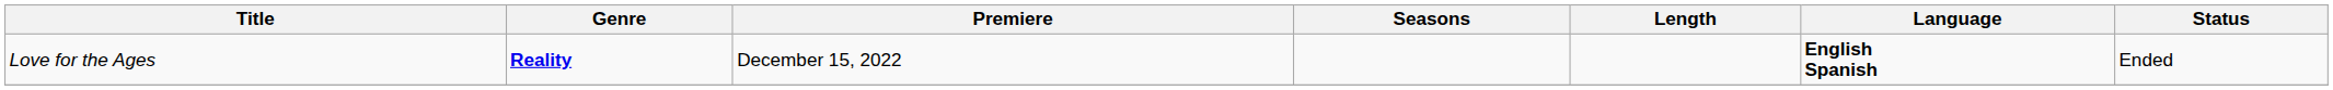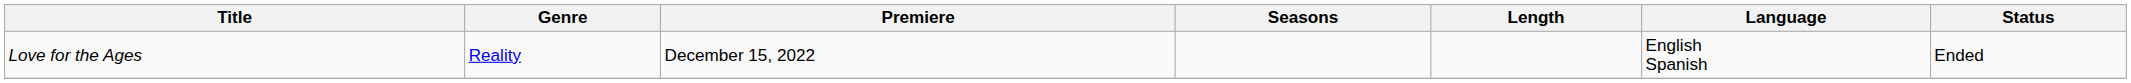Love for the Ages | Genre: bold -> normal
Love for the Ages | Language: bold -> normal
